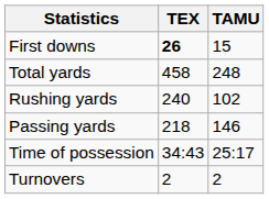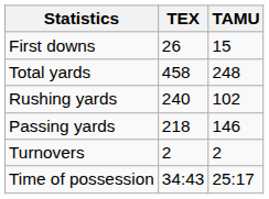First downs | TEX: bold -> normal
rows swapped: Turnovers <-> Time of possession
